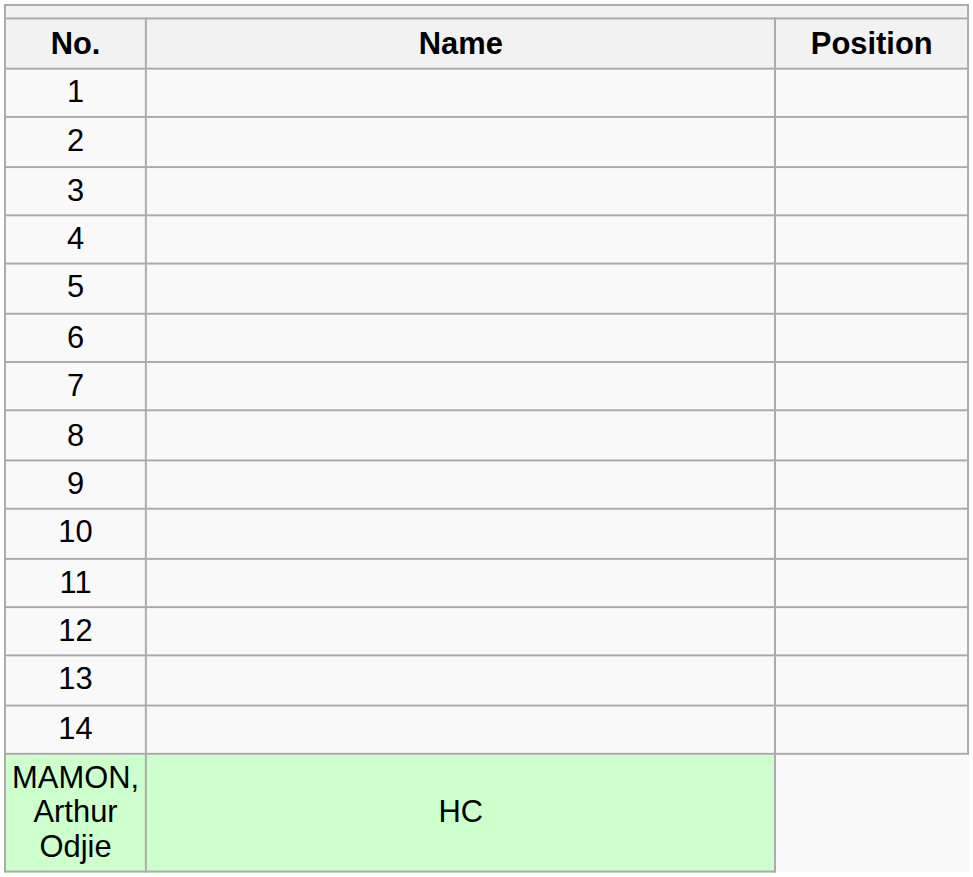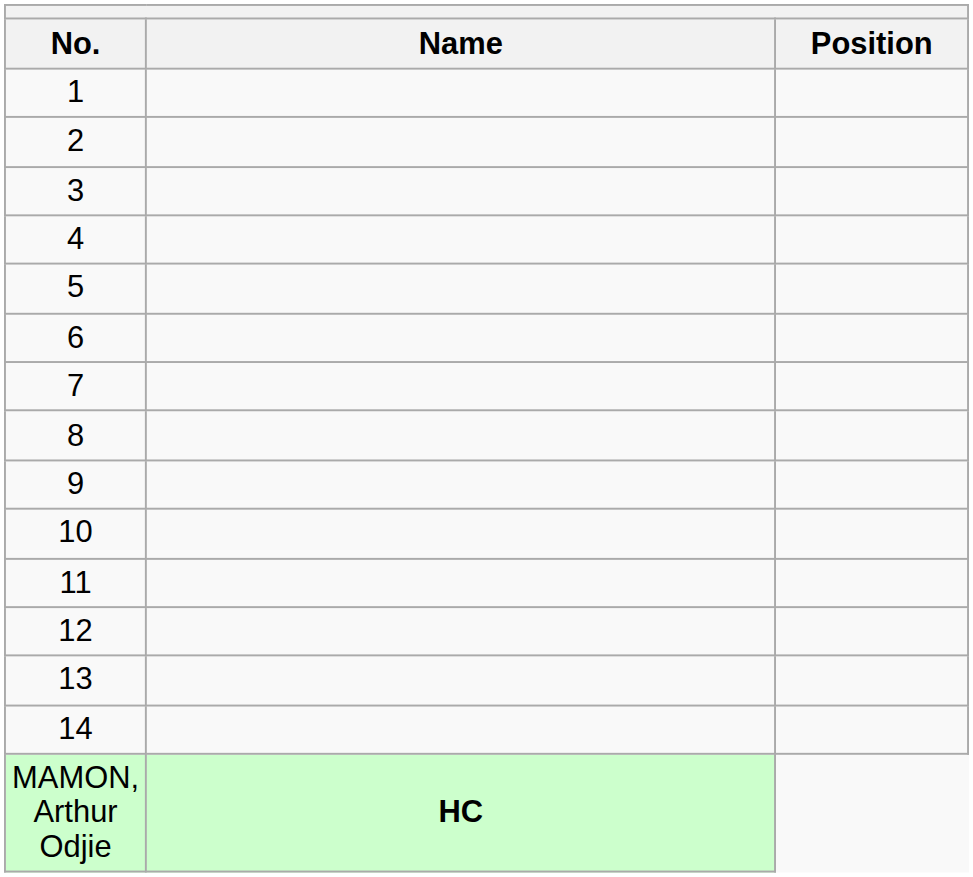MAMON, Arthur Odjie | Name: normal -> bold
